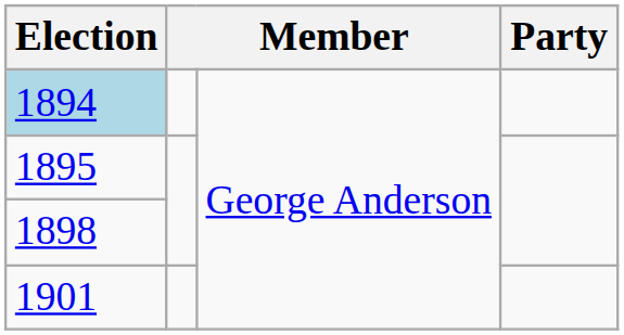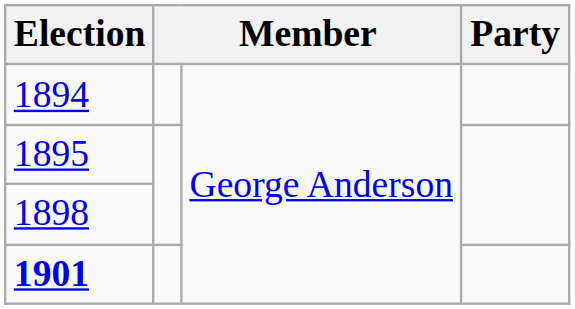1894 | Election: lightblue background -> no background
1901 | Election: normal -> bold
